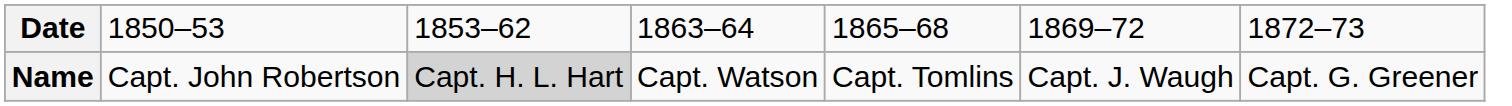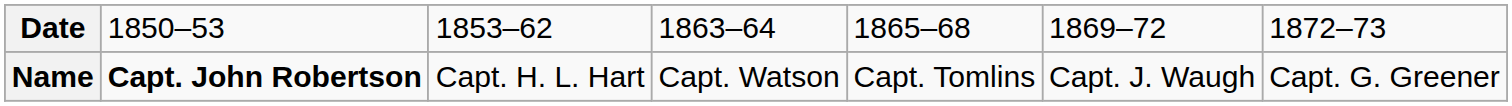Name | column 2: normal -> bold
Name | column 3: lightgrey background -> no background
